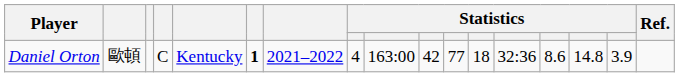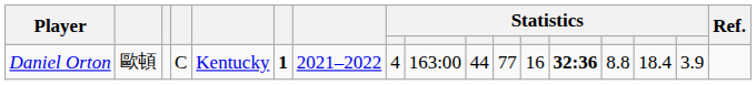Daniel Orton | column 10: 42 -> 44
Daniel Orton | column 12: 18 -> 16
Daniel Orton | column 13: normal -> bold
Daniel Orton | column 14: 8.6 -> 8.8
Daniel Orton | column 15: 14.8 -> 18.4
